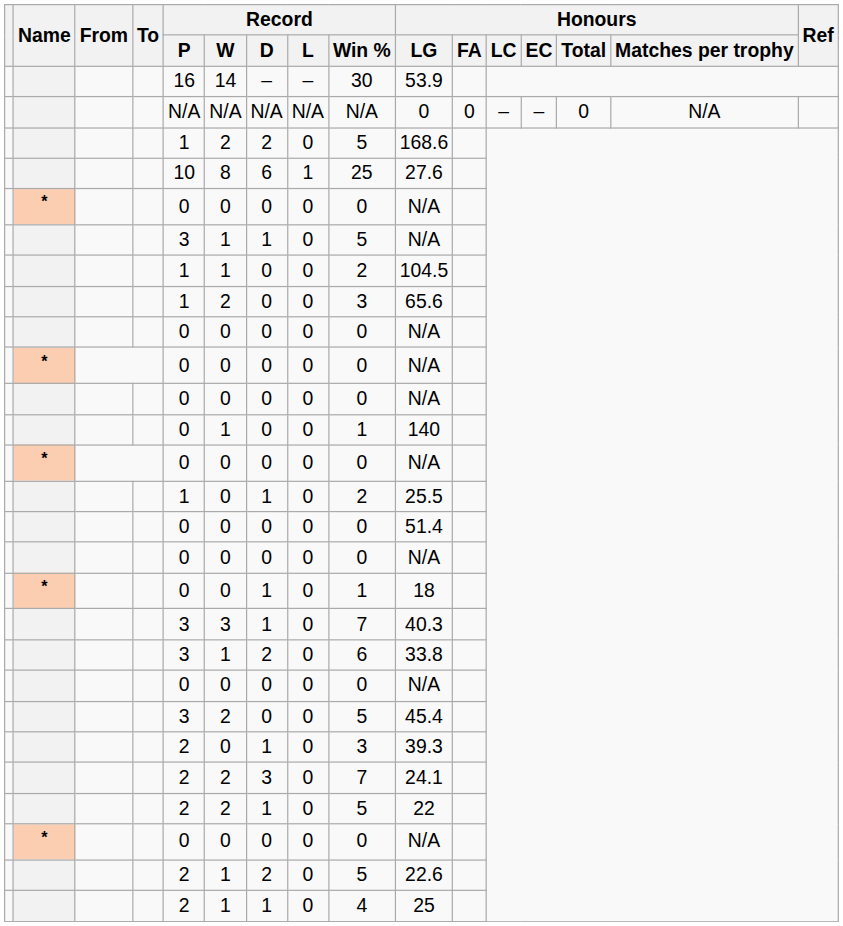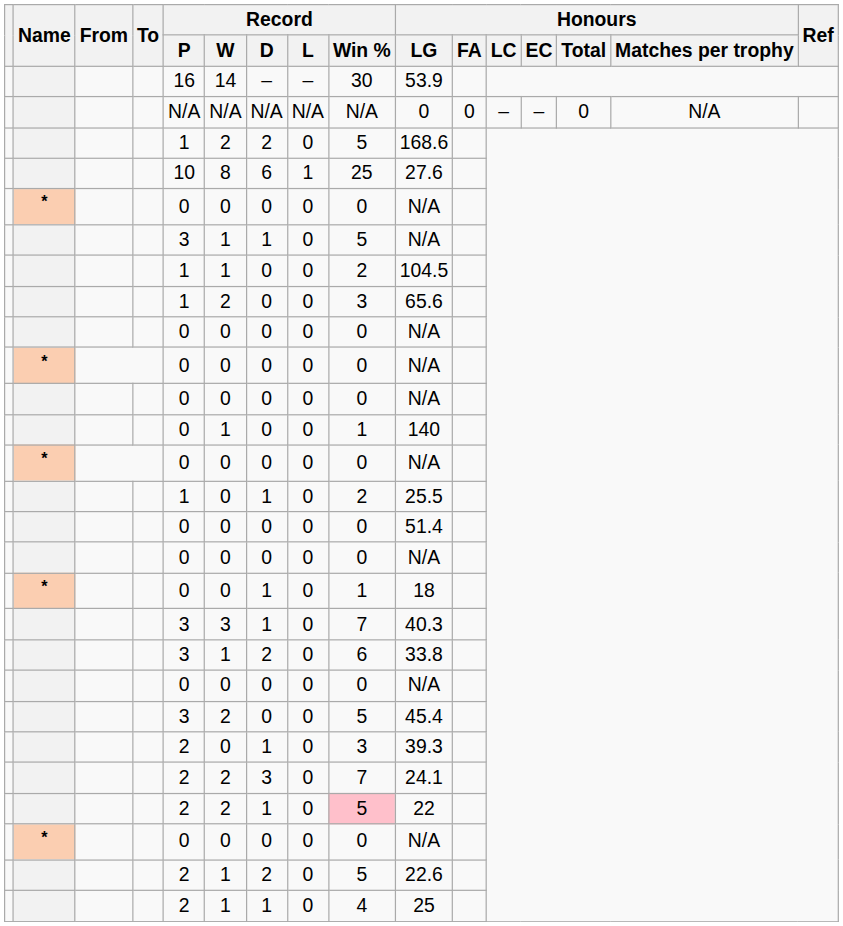row 26 | Record / Win %: no background -> pink background
